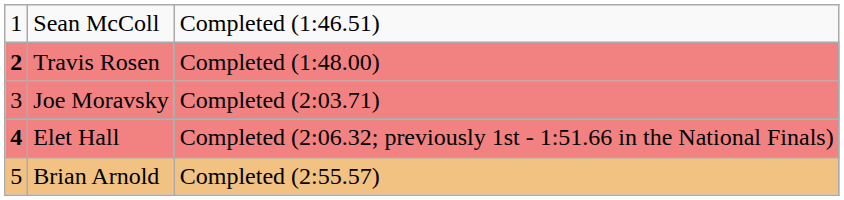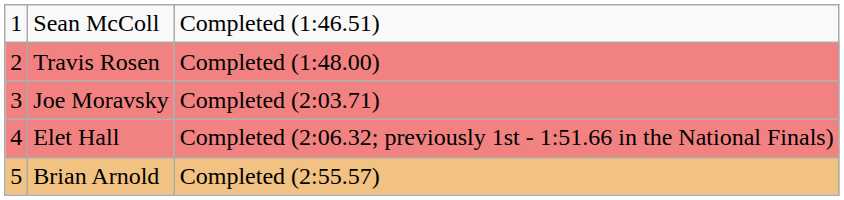Travis Rosen | column 1: bold -> normal
Elet Hall | column 1: bold -> normal
